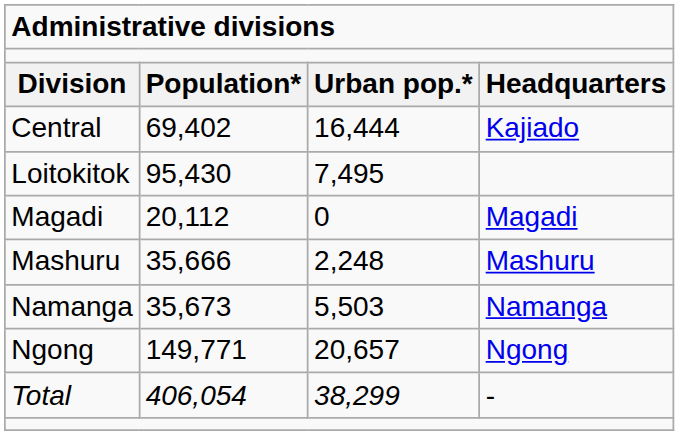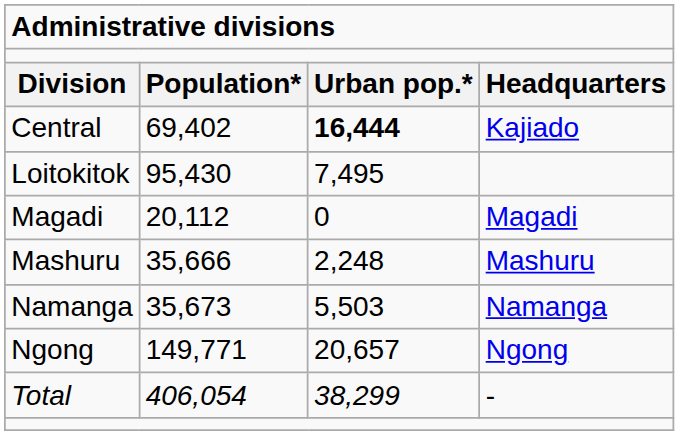Central | column 3: normal -> bold
